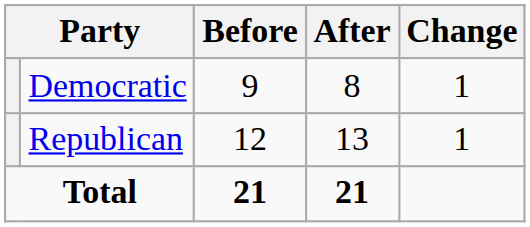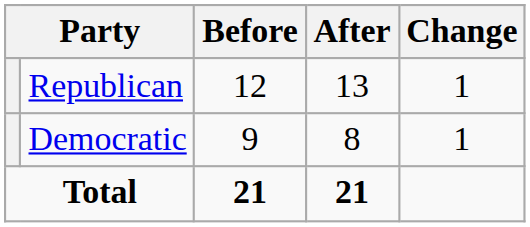rows swapped: Republican <-> Democratic
